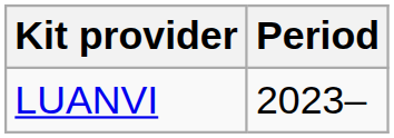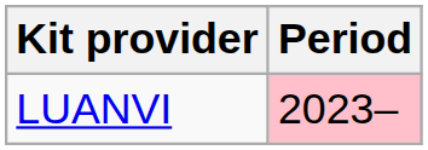LUANVI | Period: no background -> pink background
